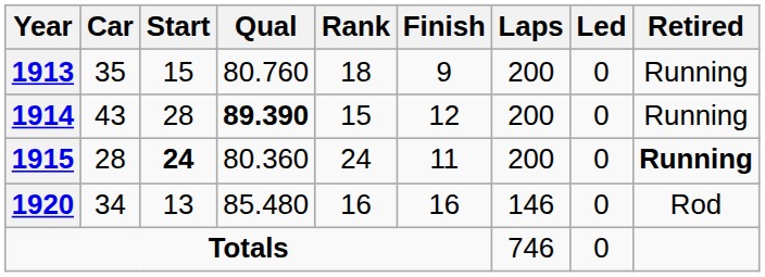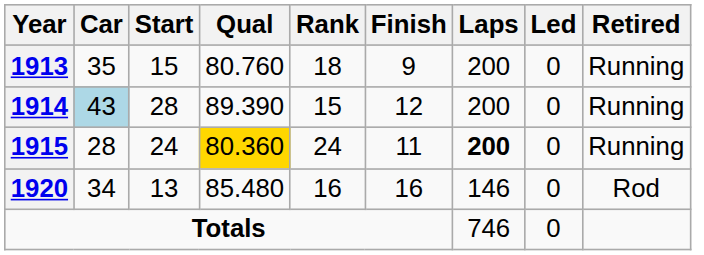1914 | Car: no background -> lightblue background
1914 | Qual: bold -> normal
1915 | Start: bold -> normal
1915 | Qual: no background -> gold background
1915 | Laps: normal -> bold
1915 | Retired: bold -> normal
